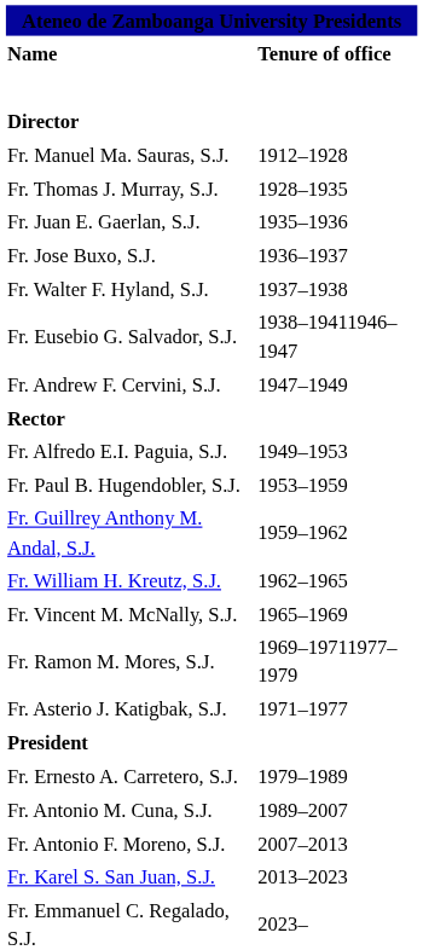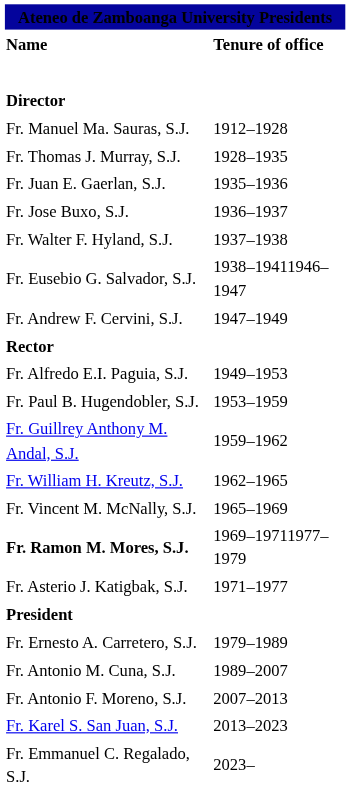row 17 | Name: normal -> bold
